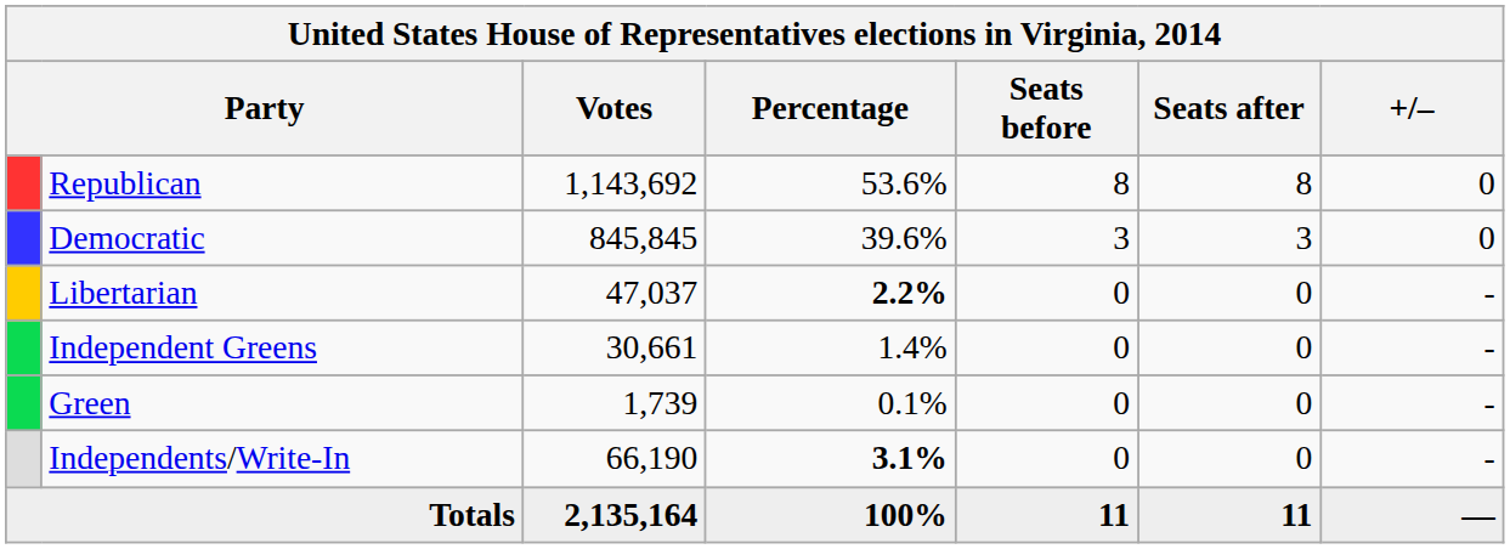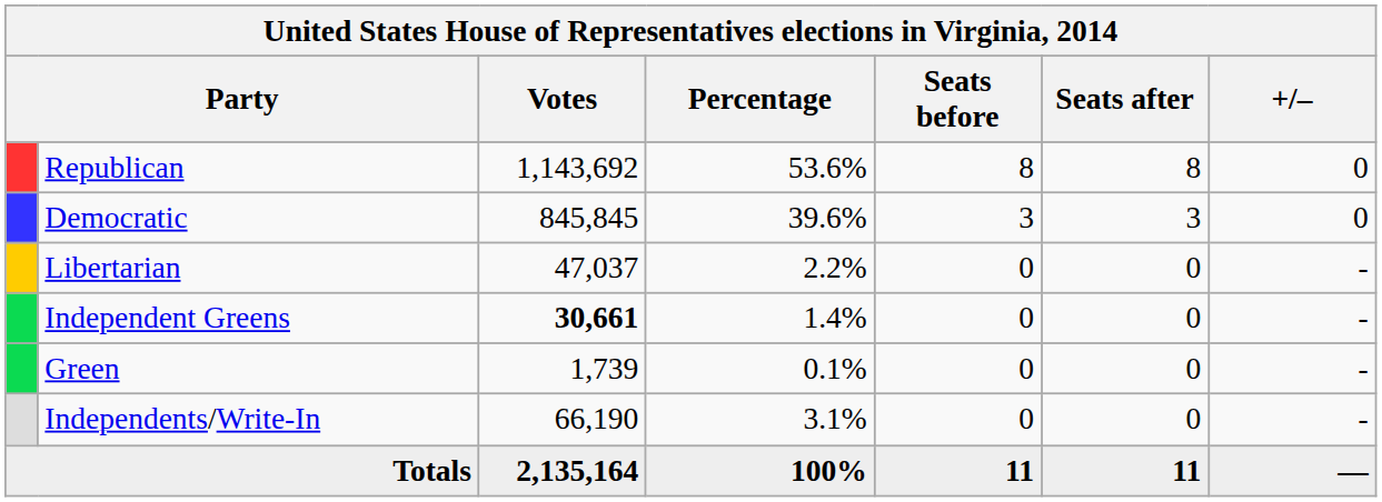Libertarian | Percentage: bold -> normal
Independent Greens | Votes: normal -> bold
Independents/Write-In | Percentage: bold -> normal
